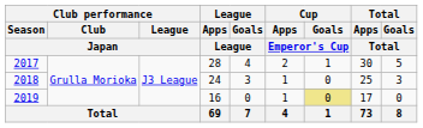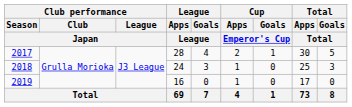2019 | Cup / Goals / Emperor's Cup: khaki background -> no background
